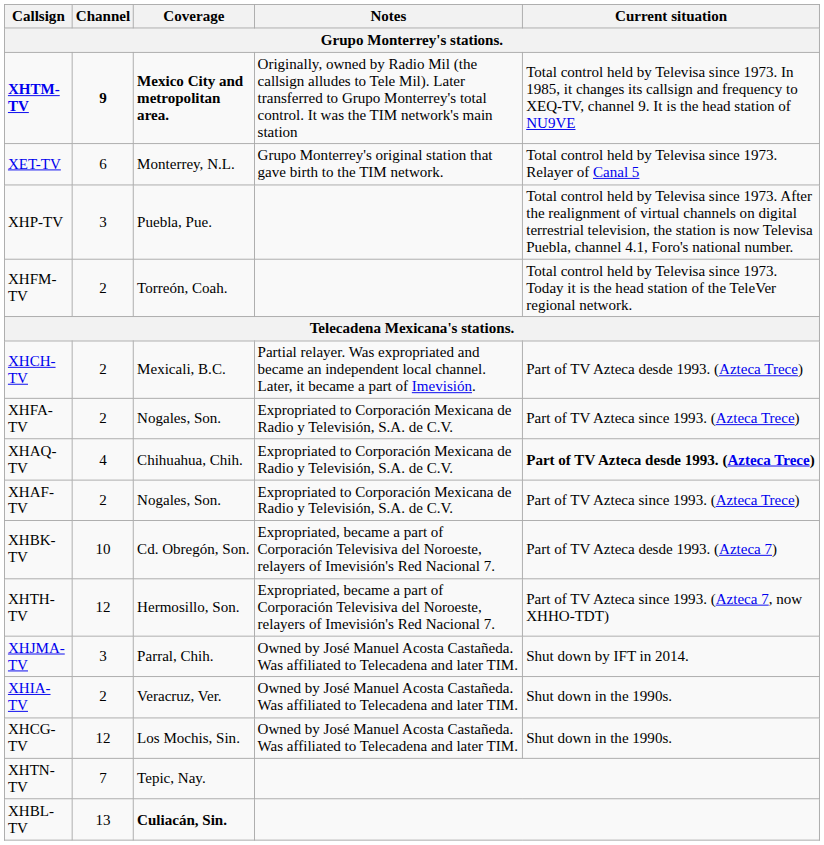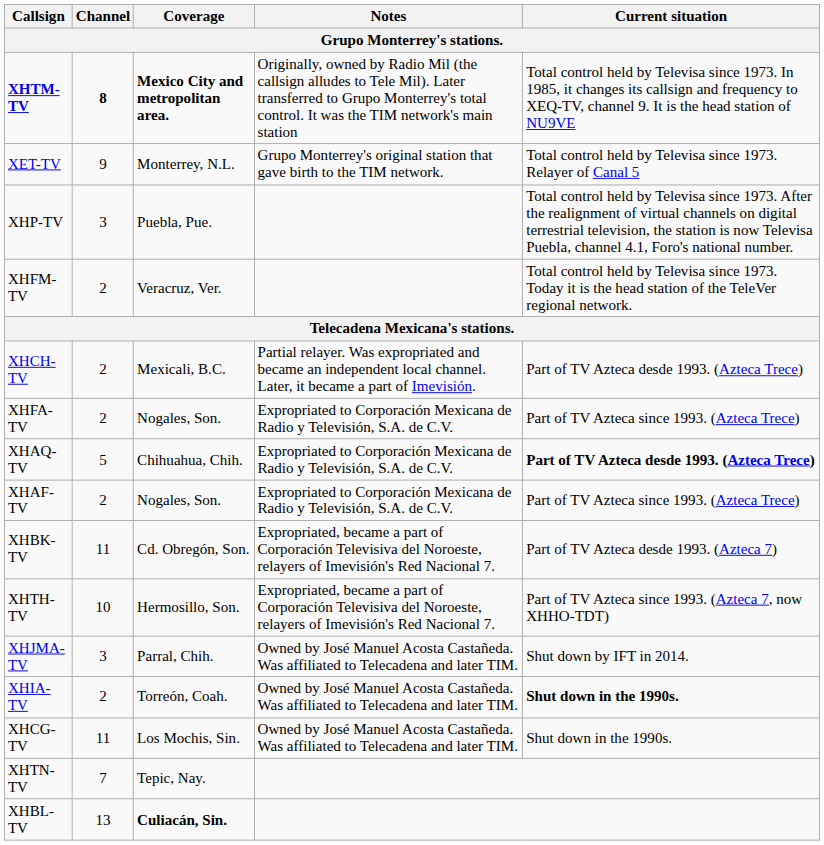XHTM-TV | Channel: 9 -> 8
XET-TV | Channel: 6 -> 9
XHFM-TV | Coverage: Torreón, Coah. -> Veracruz, Ver.
XHAQ-TV | Channel: 4 -> 5
XHBK-TV | Channel: 10 -> 11
XHTH-TV | Channel: 12 -> 10
XHIA-TV | Coverage: Veracruz, Ver. -> Torreón, Coah.
XHIA-TV | Current situation: normal -> bold
XHCG-TV | Channel: 12 -> 11
